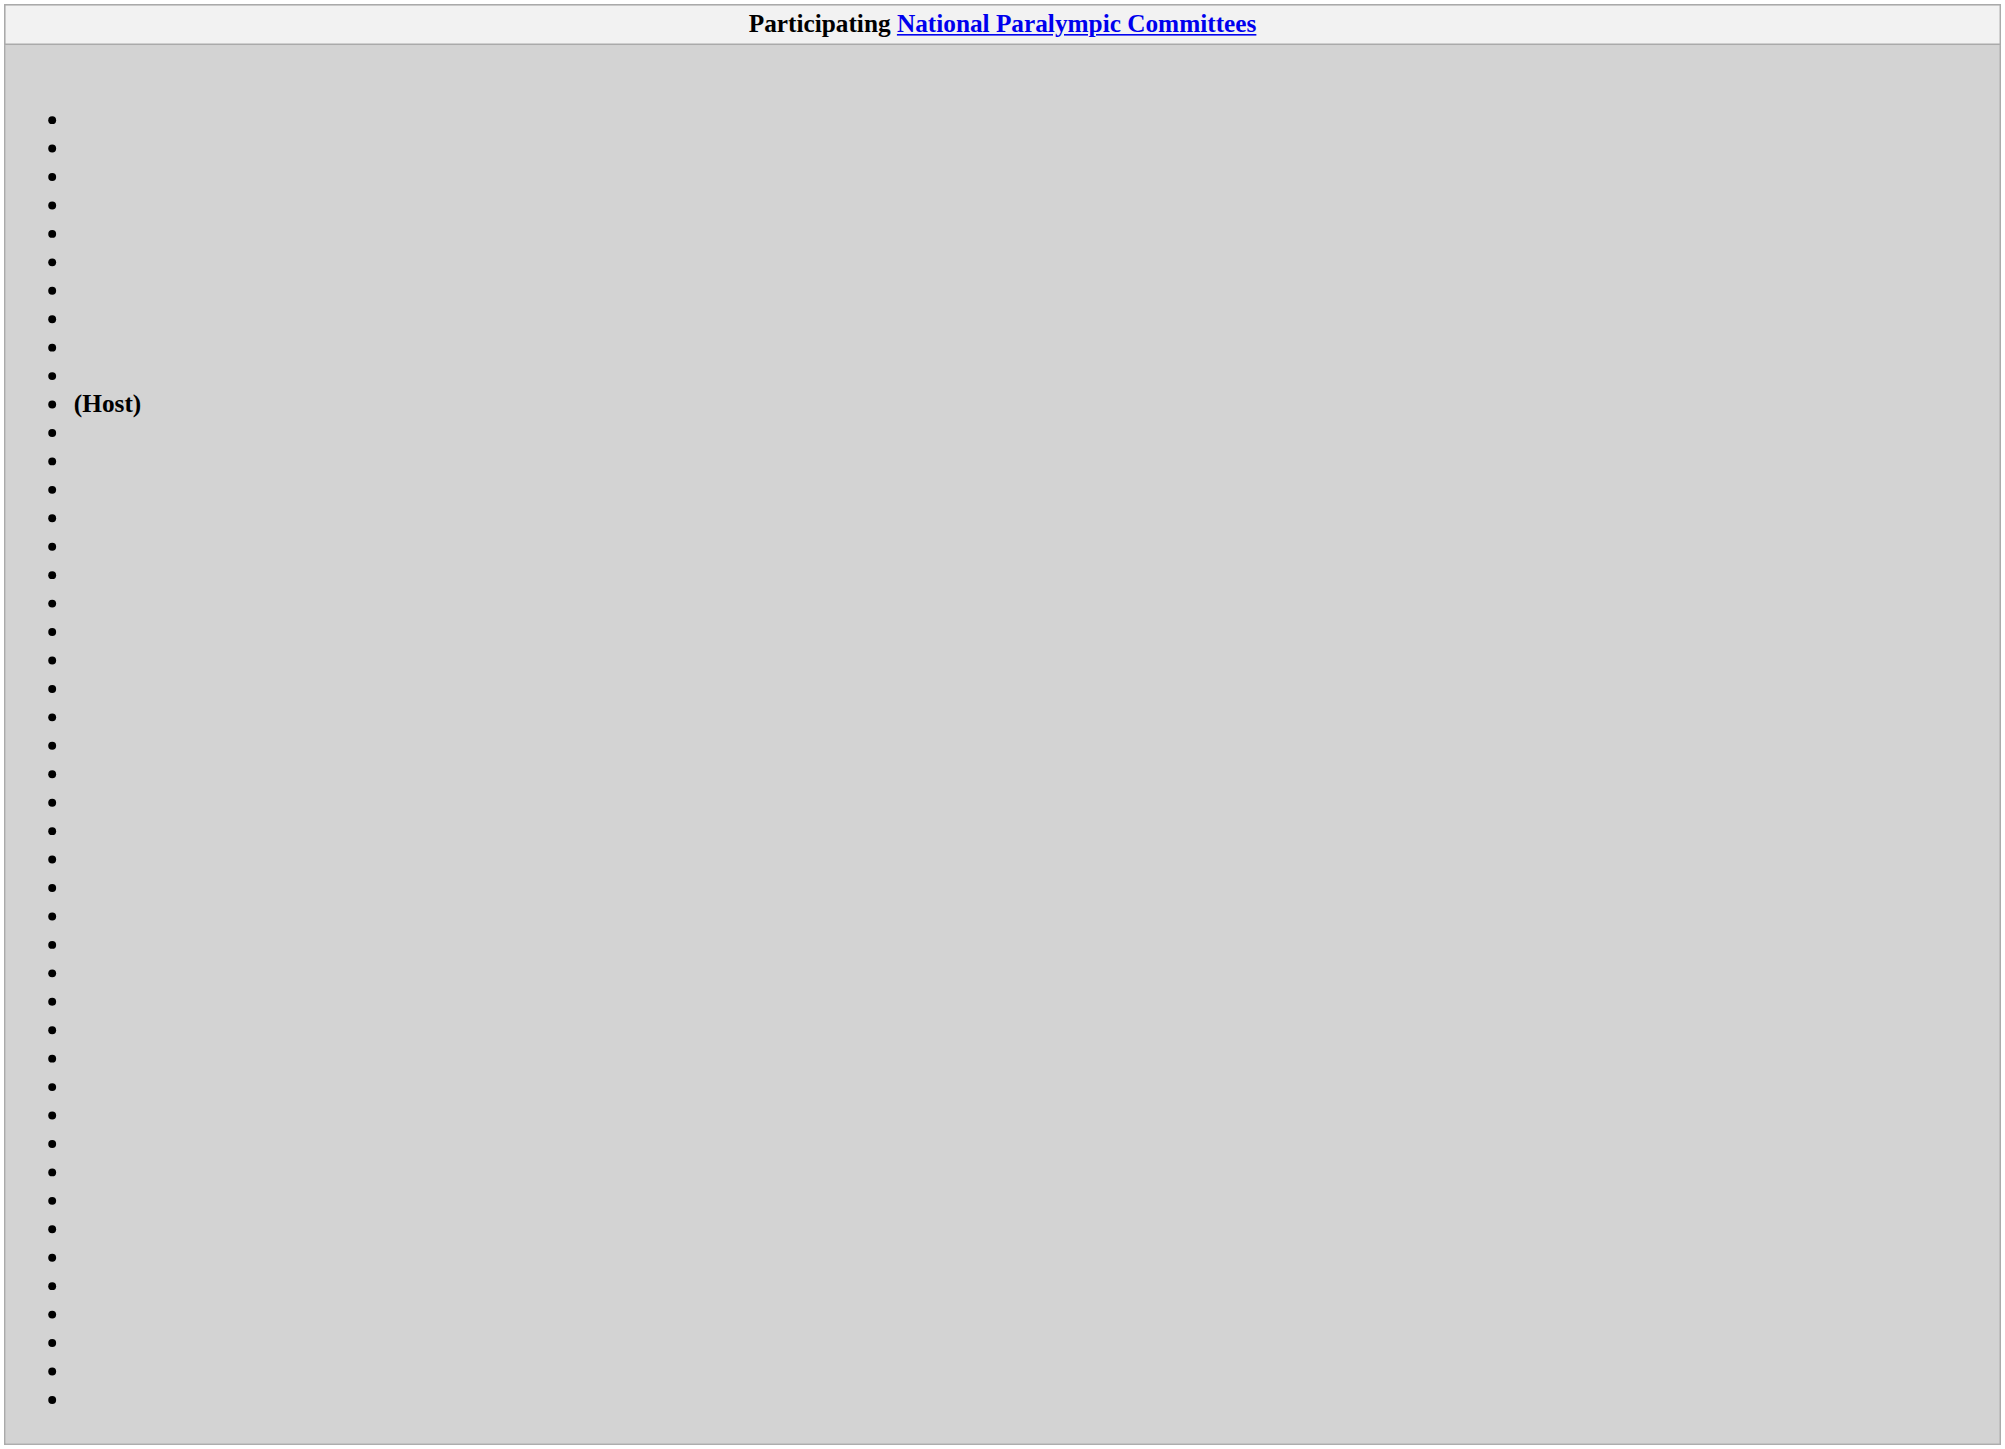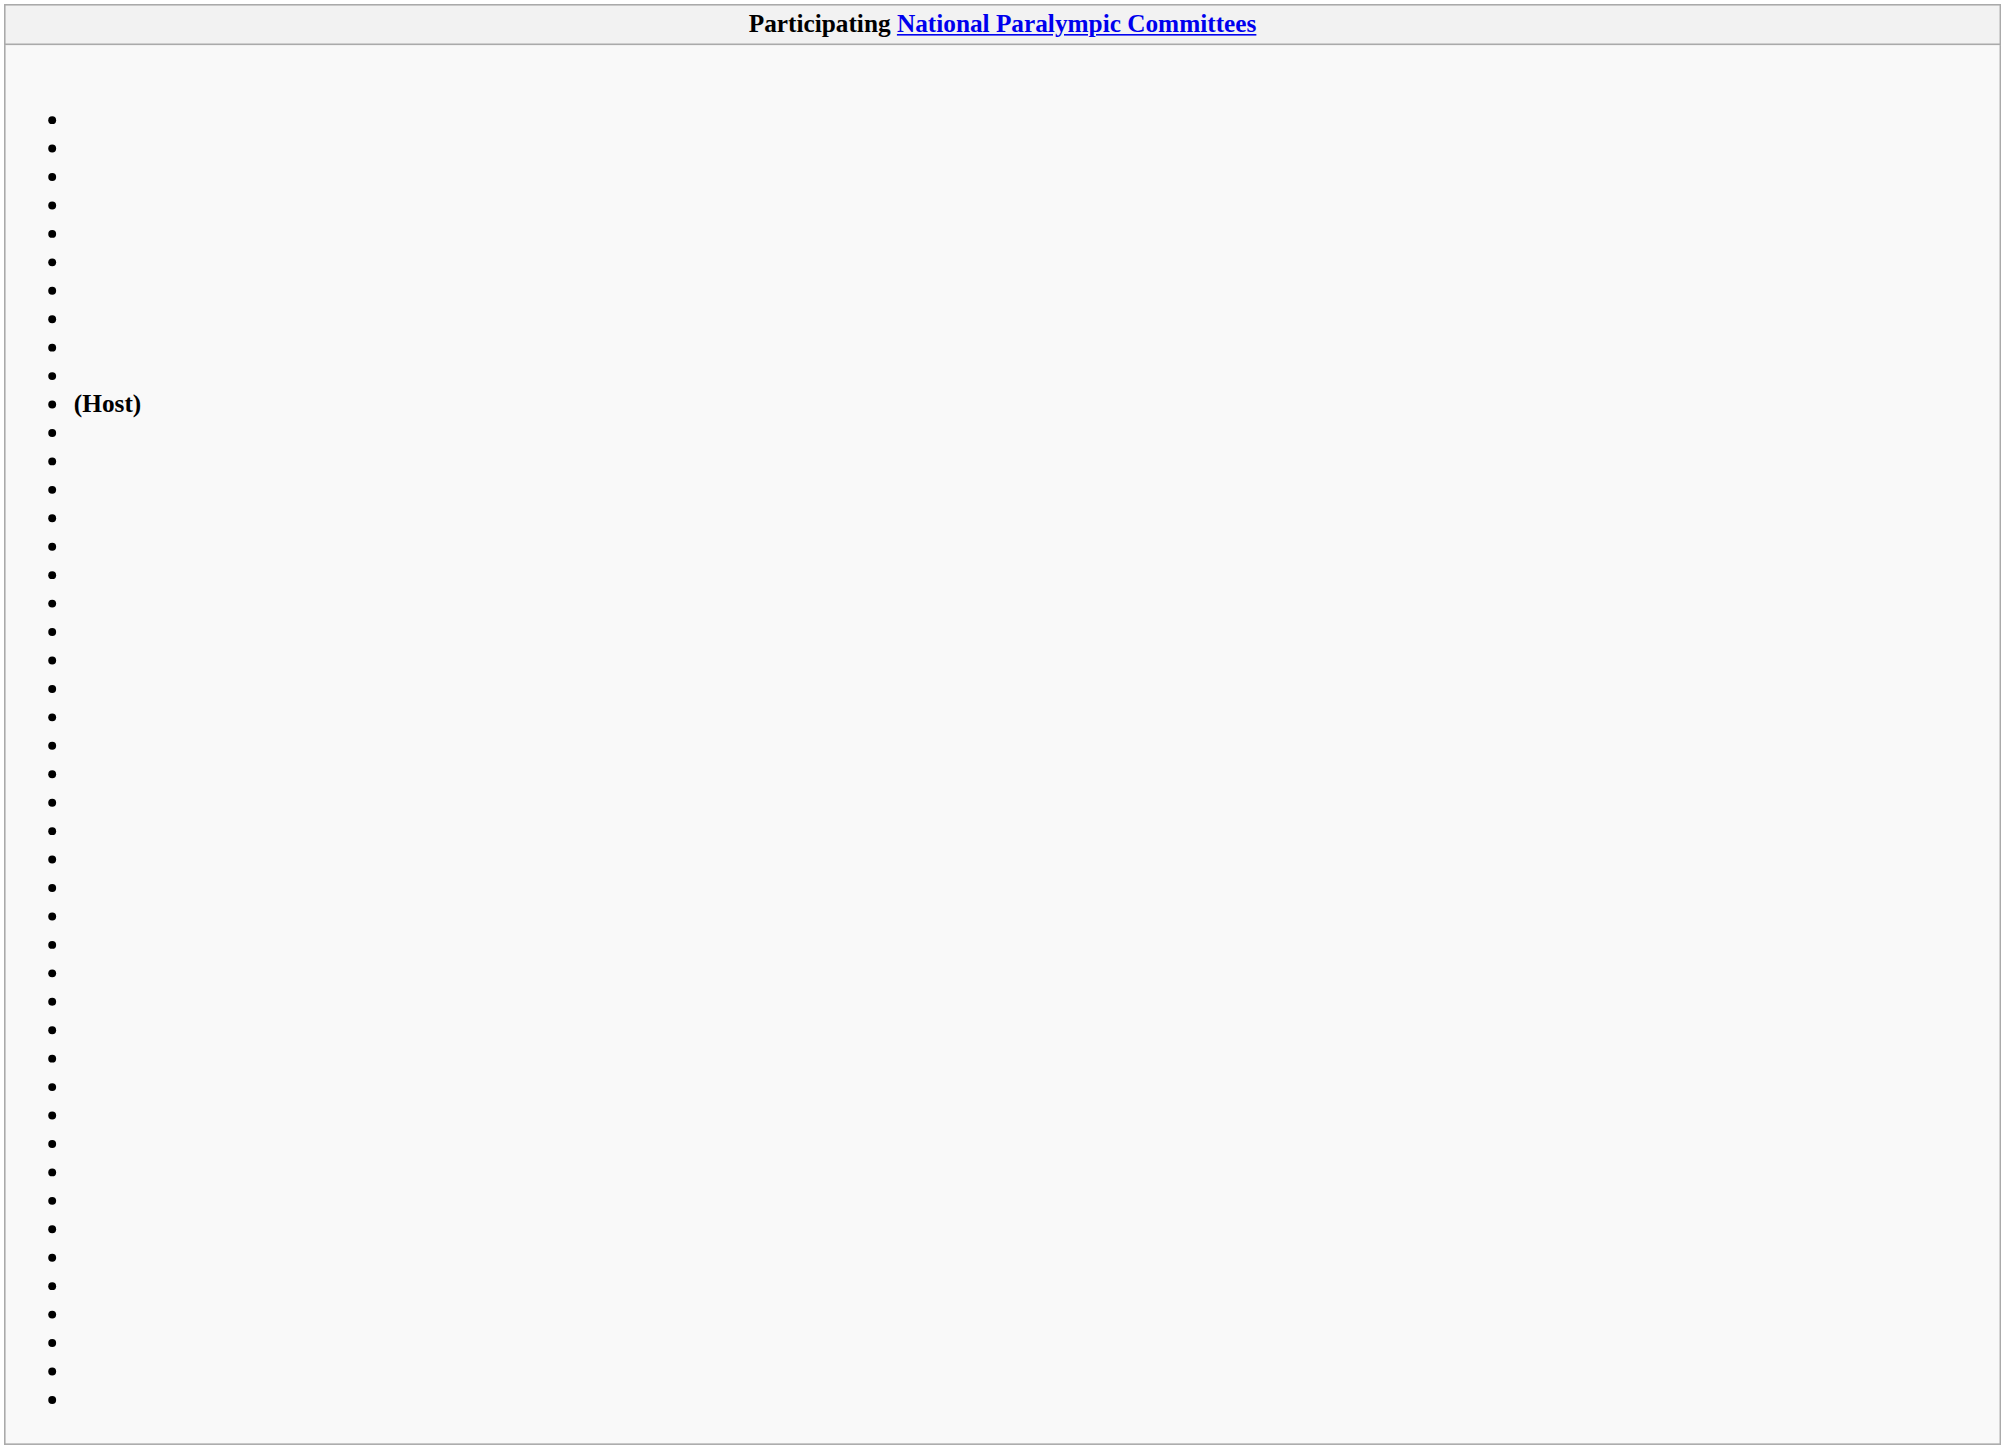row 2 | column 1: lightgrey background -> no background
